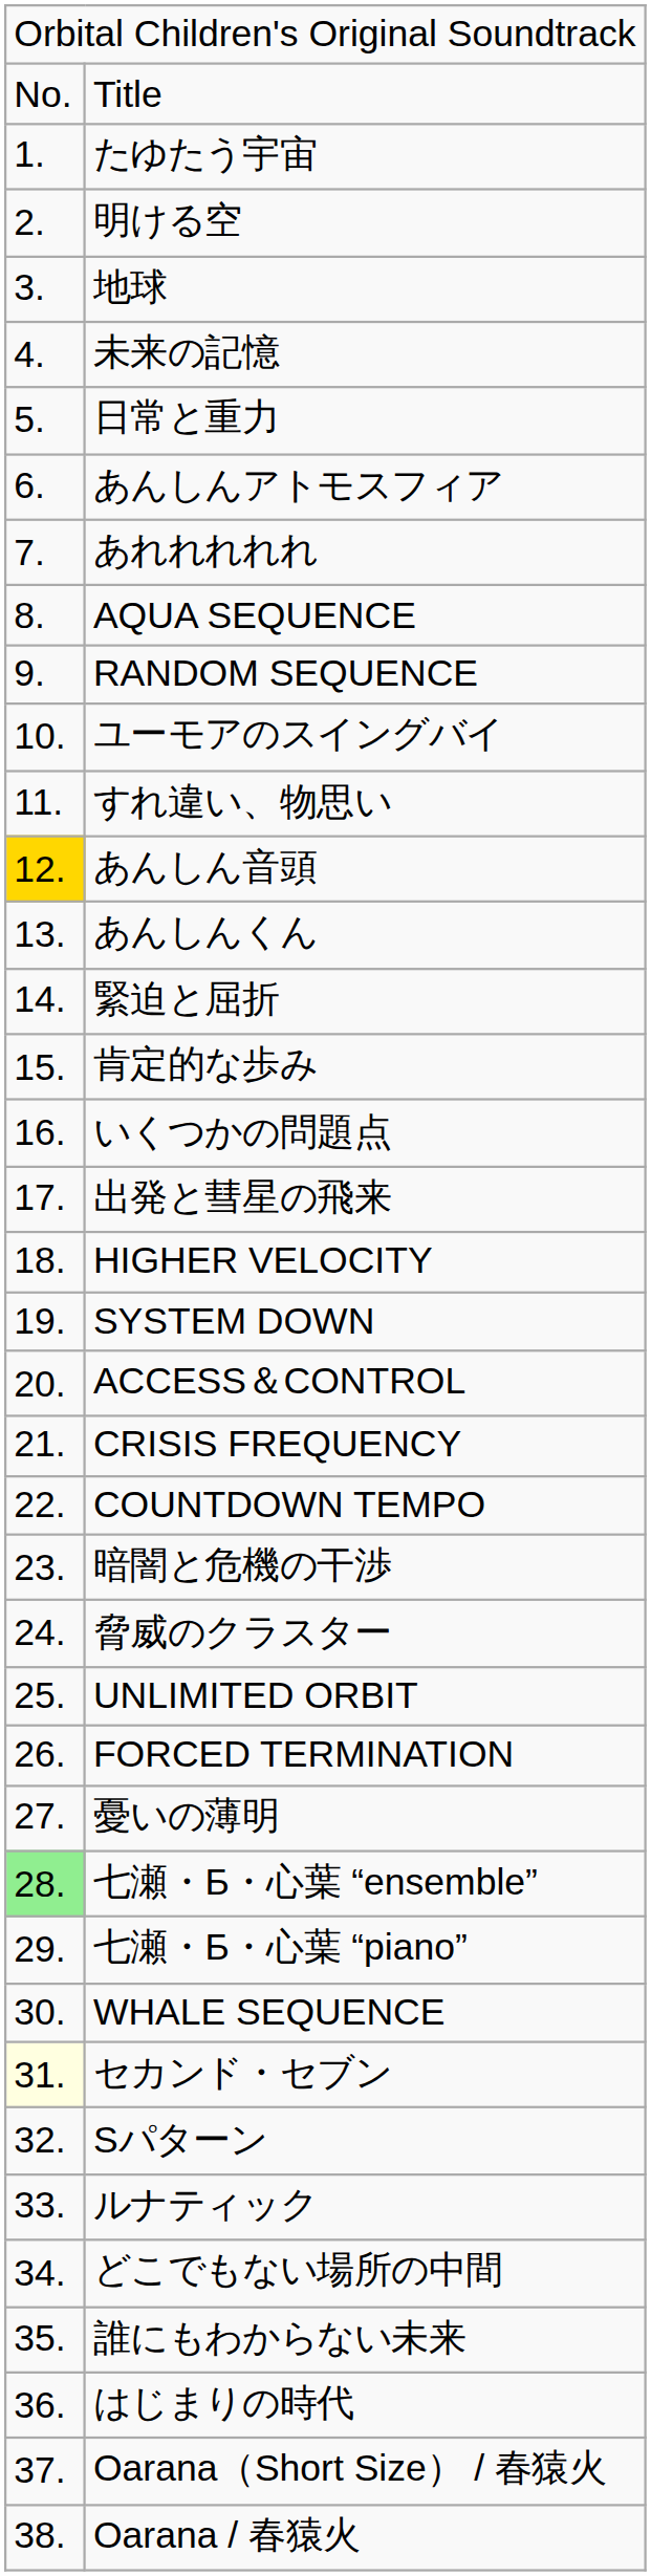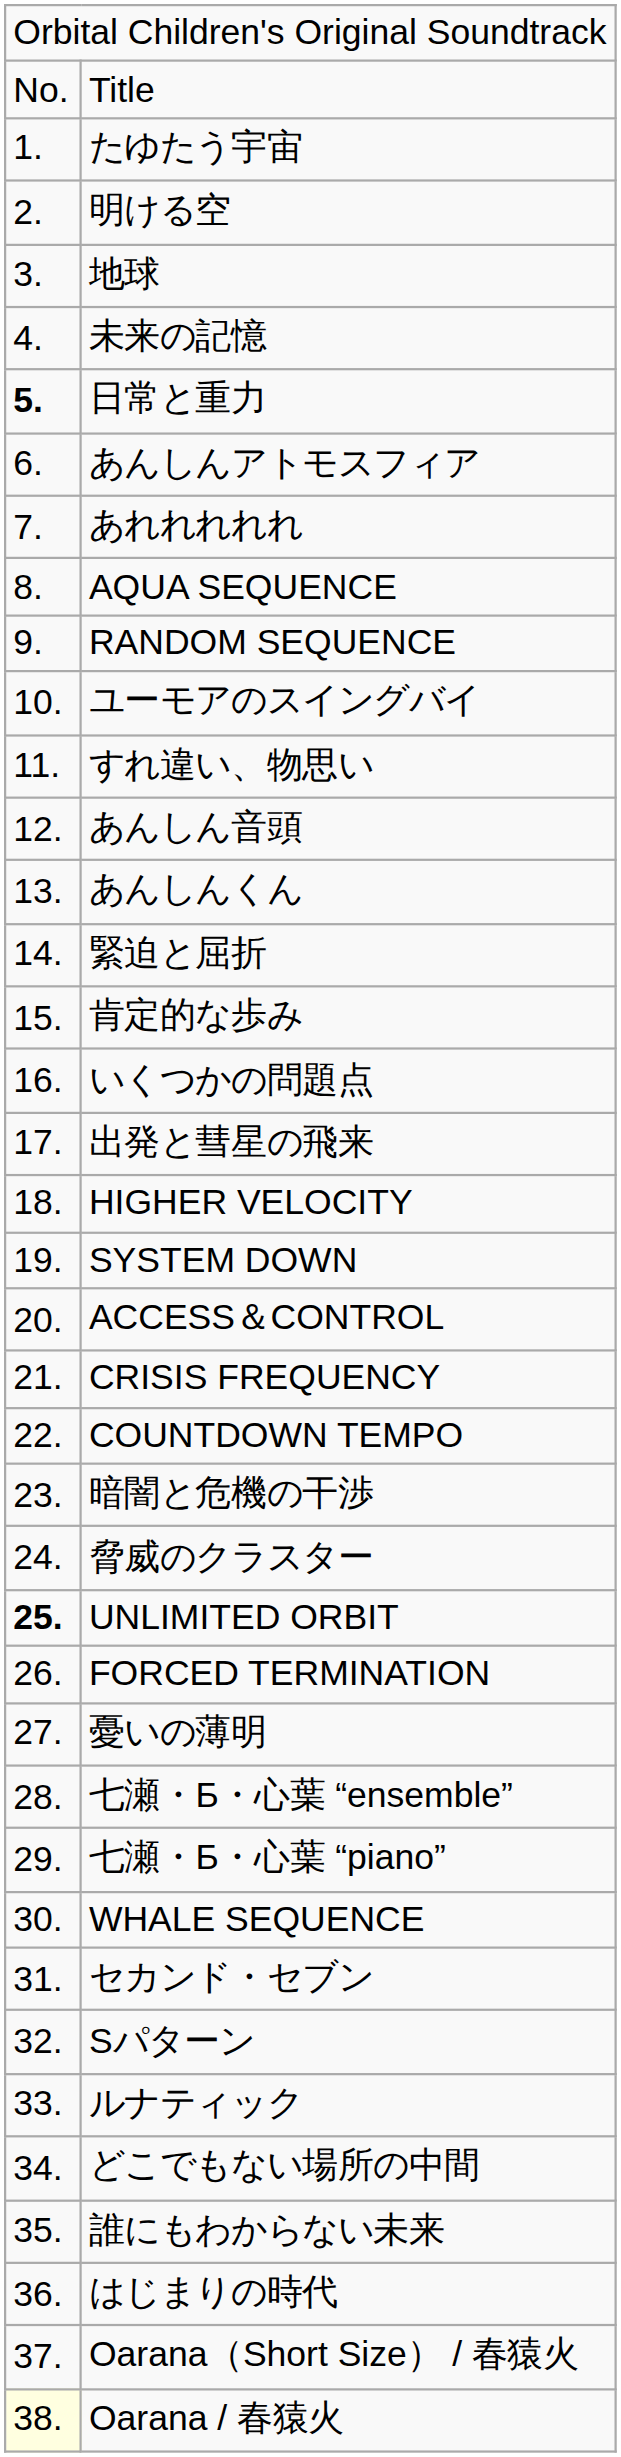日常と重力 | column 1: normal -> bold
あんしん音頭 | column 1: gold background -> no background
UNLIMITED ORBIT | column 1: normal -> bold
七瀬・Б・心葉 “ensemble” | column 1: lightgreen background -> no background
セカンド・セブン | column 1: lightyellow background -> no background
Oarana / 春猿火 | column 1: no background -> lightyellow background
